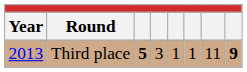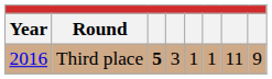Third place | Year: 2013 -> 2016
Third place | column 8: bold -> normal
